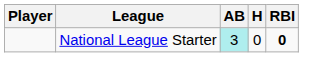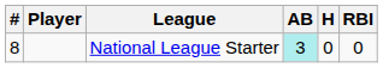+ column: # | 8
National League Starter | RBI: bold -> normal
